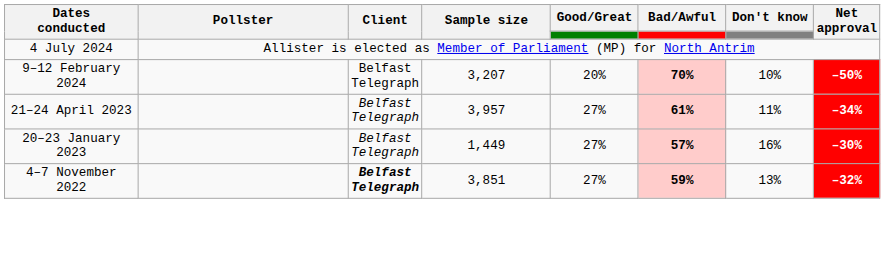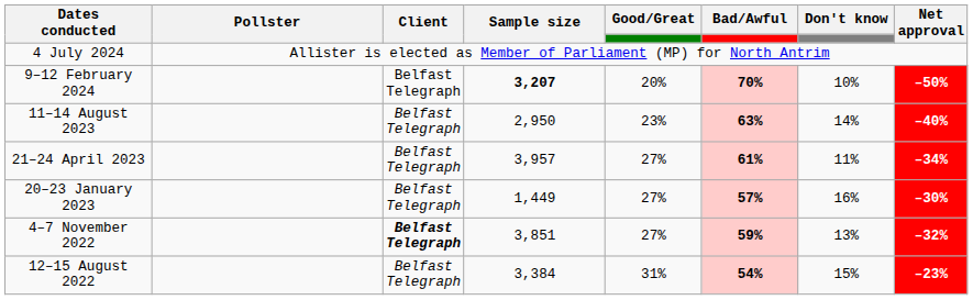9–12 February 2024 | Sample size: normal -> bold
+ row: 11–14 August 2023 | Belfast Telegraph | 2,950 | 23% | 63% | 14% | –40%
+ row: 12–15 August 2022 | Belfast Telegraph | 3,384 | 31% | 54% | 15% | –23%
